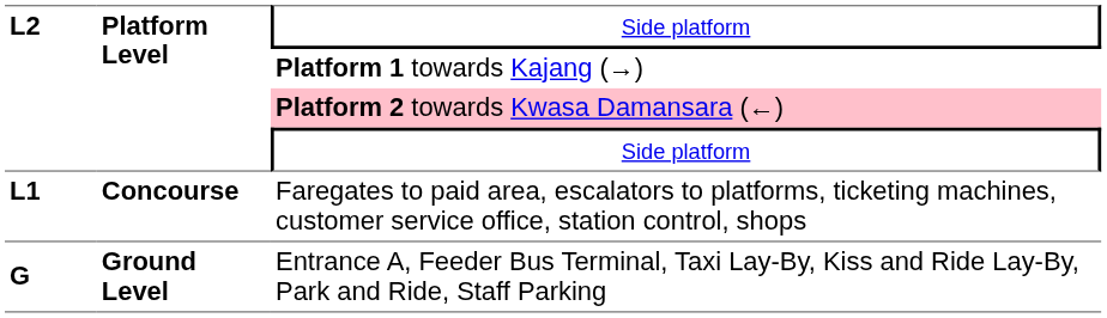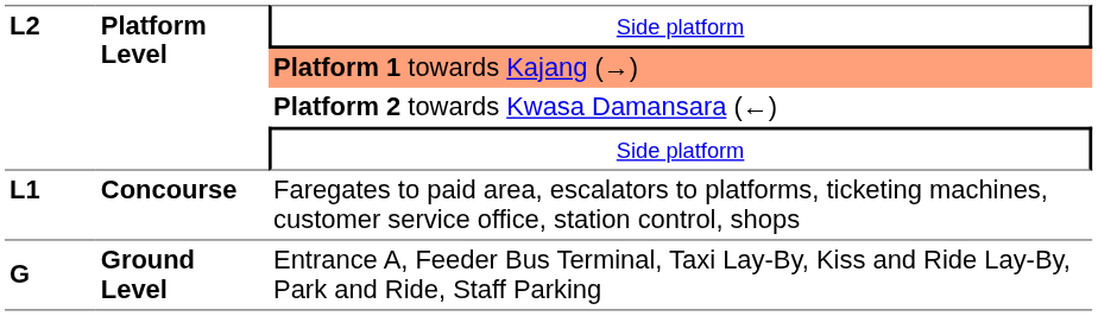Platform 1 towards Kajang (→) | column 3: no background -> lightsalmon background
Platform 2 towards Kwasa Damansara (←) | column 3: pink background -> no background
